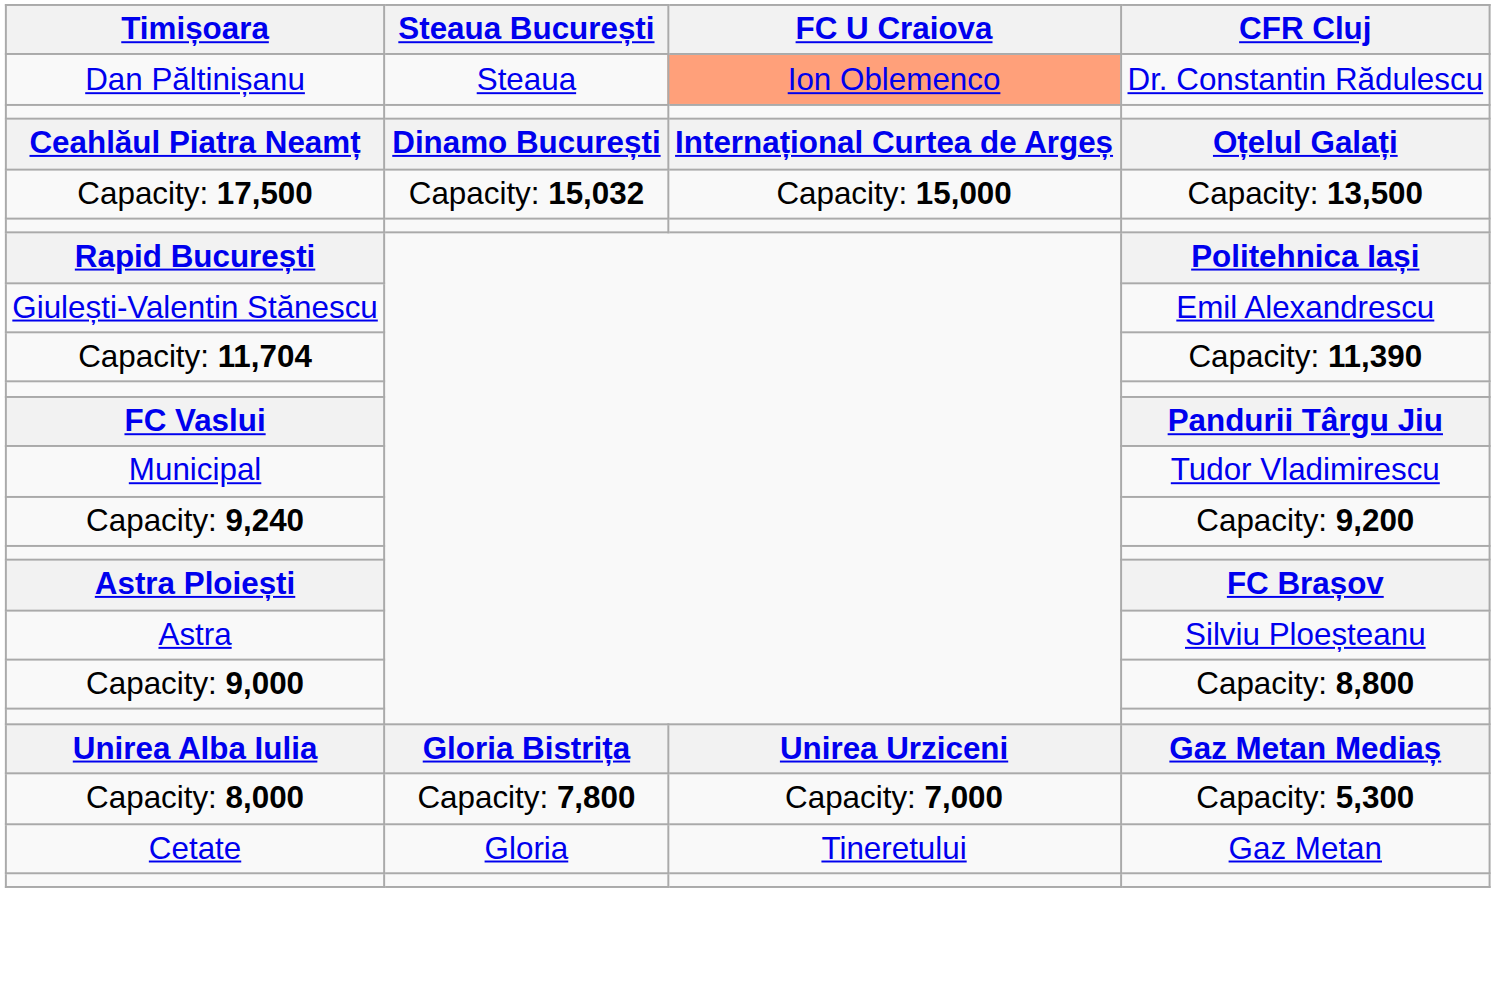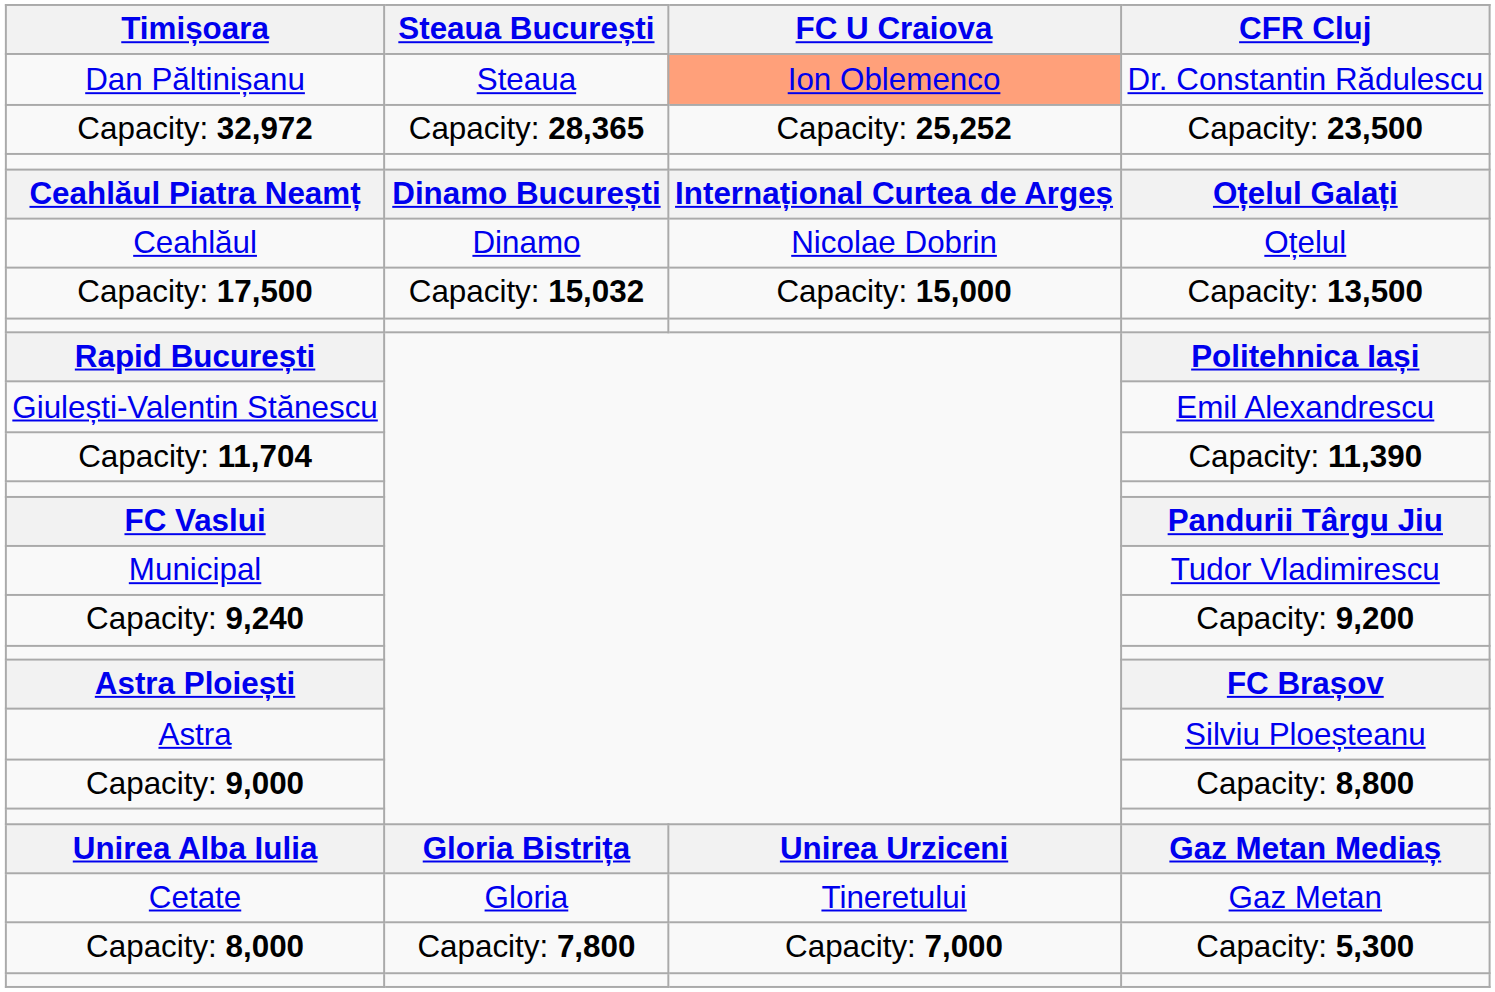+ row: Capacity: 32,972 | Capacity: 28,365 | Capacity: 25,252 | Capacity: 23,500
+ row: Ceahlăul | Dinamo | Nicolae Dobrin | Oțelul
rows swapped: Cetate <-> Capacity: 8,000
